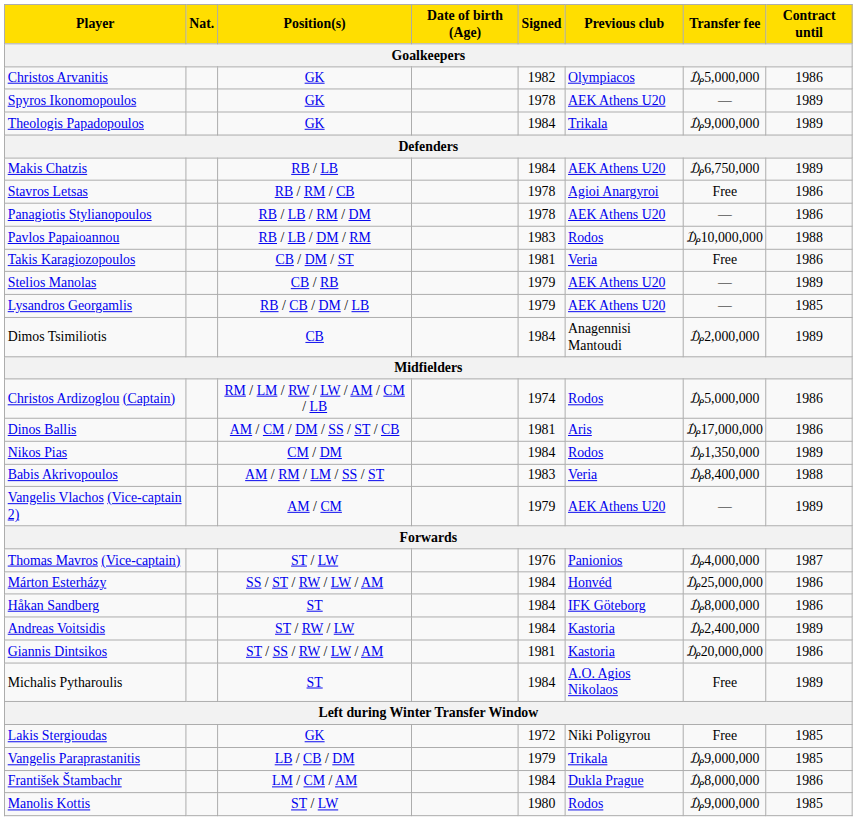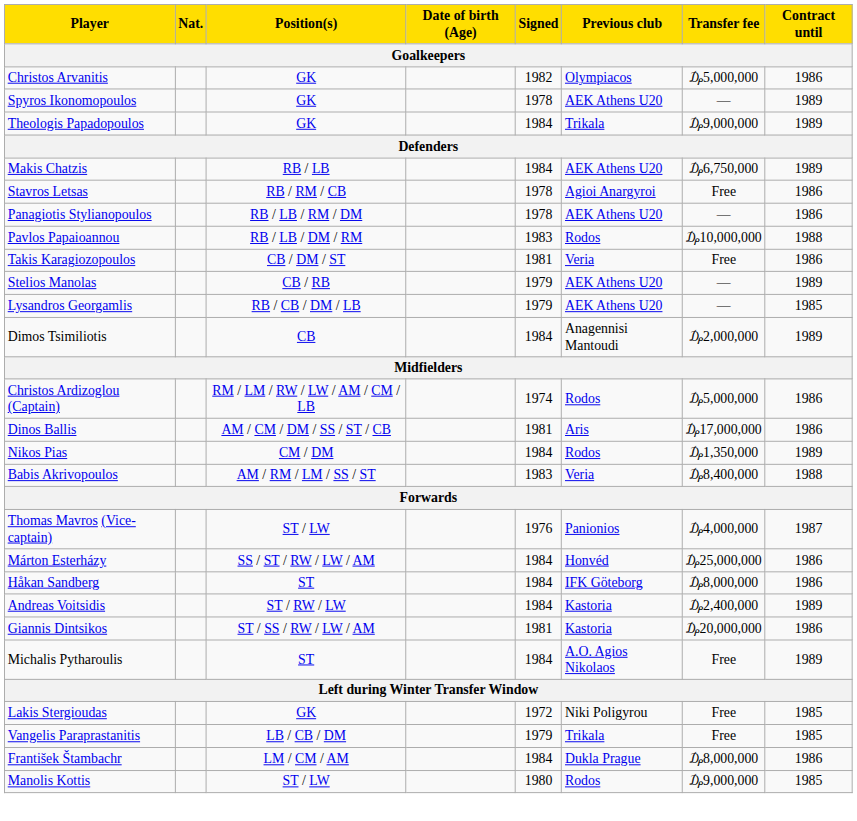- row: Vangelis Vlachos (Vice-captain 2) | AM / CM | 1979 | AEK Athens U20 | — | 1989
Vangelis Paraprastanitis | Transfer fee: ₯9,000,000 -> Free
